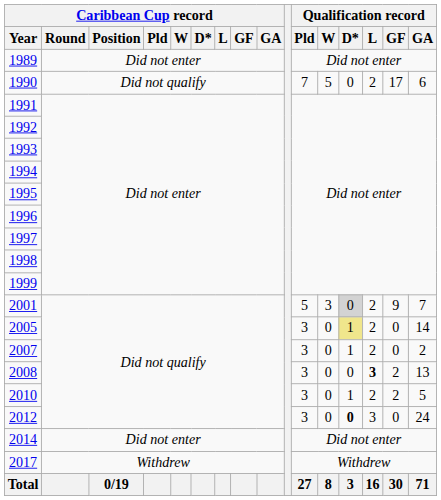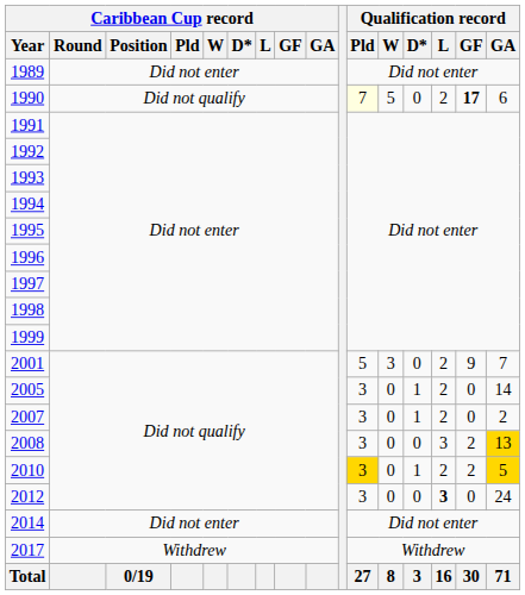1990 | Qualification record / Pld: no background -> lightyellow background
1990 | Qualification record / GF: normal -> bold
2001 | Qualification record / D*: lightgrey background -> no background
2005 | Qualification record / D*: khaki background -> no background
2008 | Qualification record / L: bold -> normal
2008 | Qualification record / GA: no background -> gold background
2010 | Qualification record / Pld: no background -> gold background
2010 | Qualification record / GA: no background -> gold background
2012 | Qualification record / D*: bold -> normal
2012 | Qualification record / L: normal -> bold
